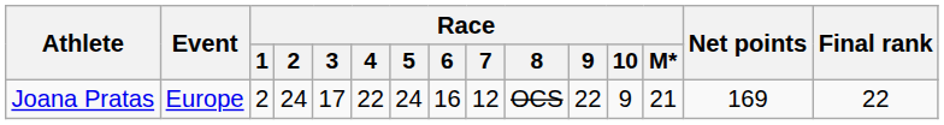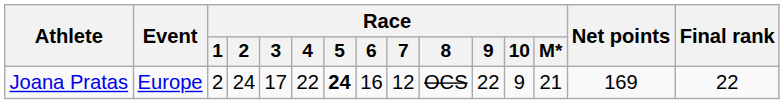Joana Pratas | Race / 5: normal -> bold
